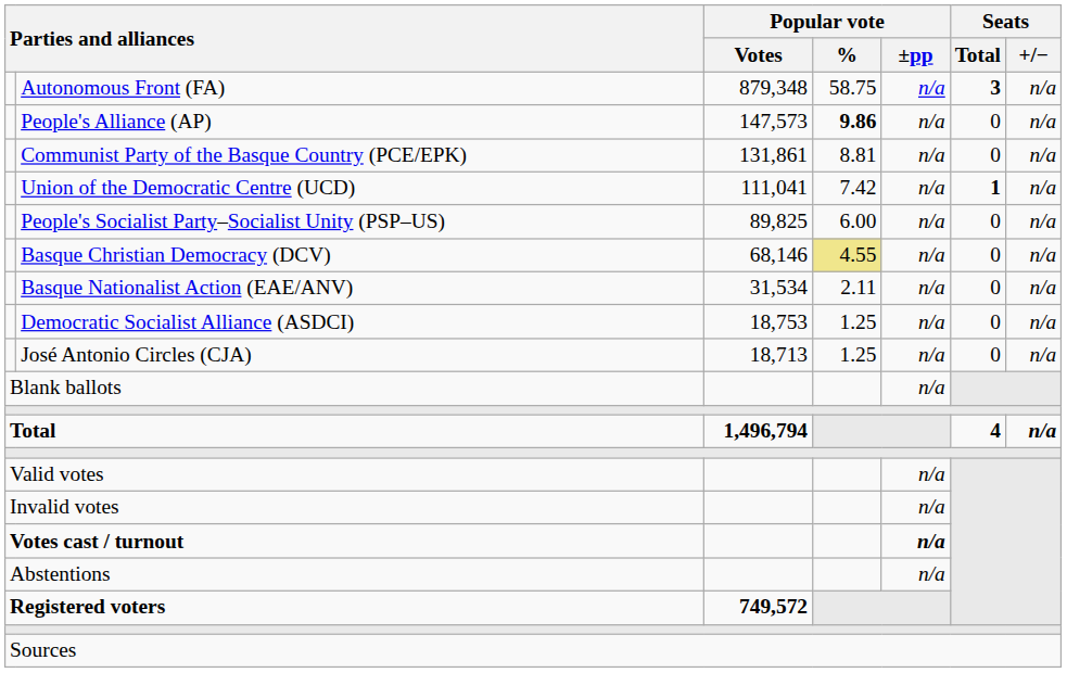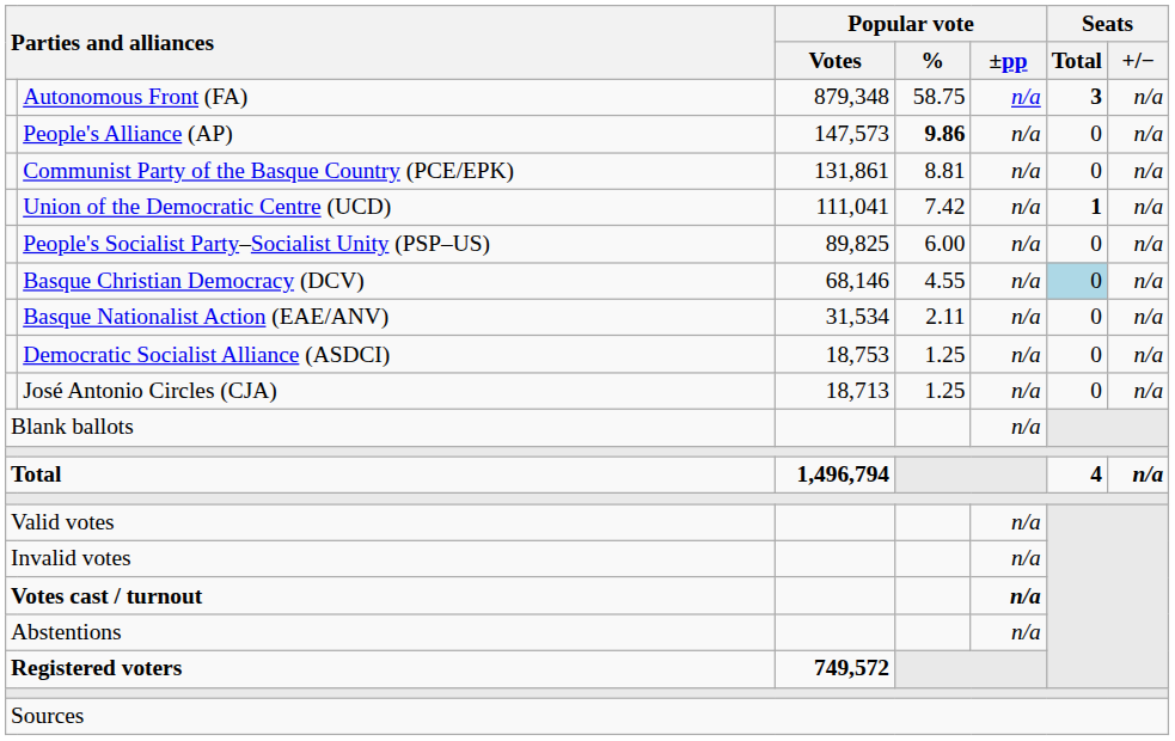Basque Christian Democracy (DCV) | Popular vote / %: khaki background -> no background
Basque Christian Democracy (DCV) | Seats / Total: no background -> lightblue background
